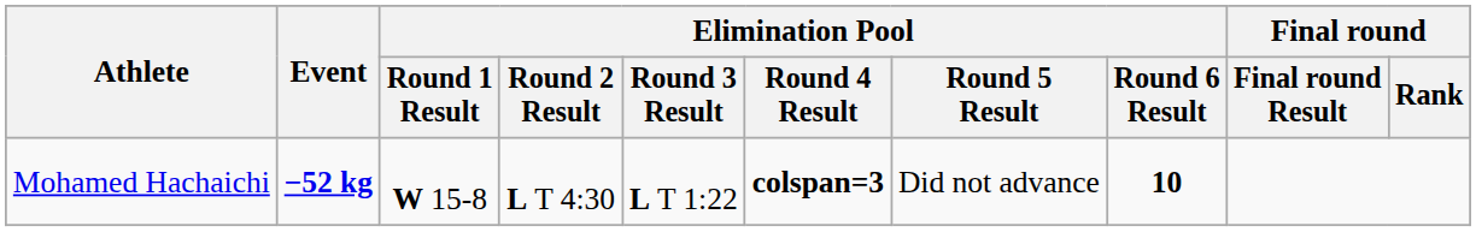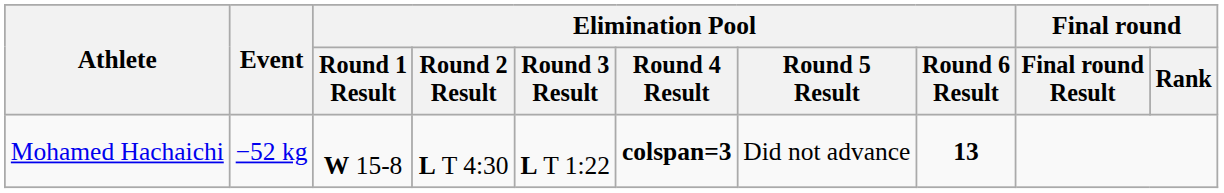Mohamed Hachaichi | Event: bold -> normal
Mohamed Hachaichi | Elimination Pool / Round 6 Result: 10 -> 13
